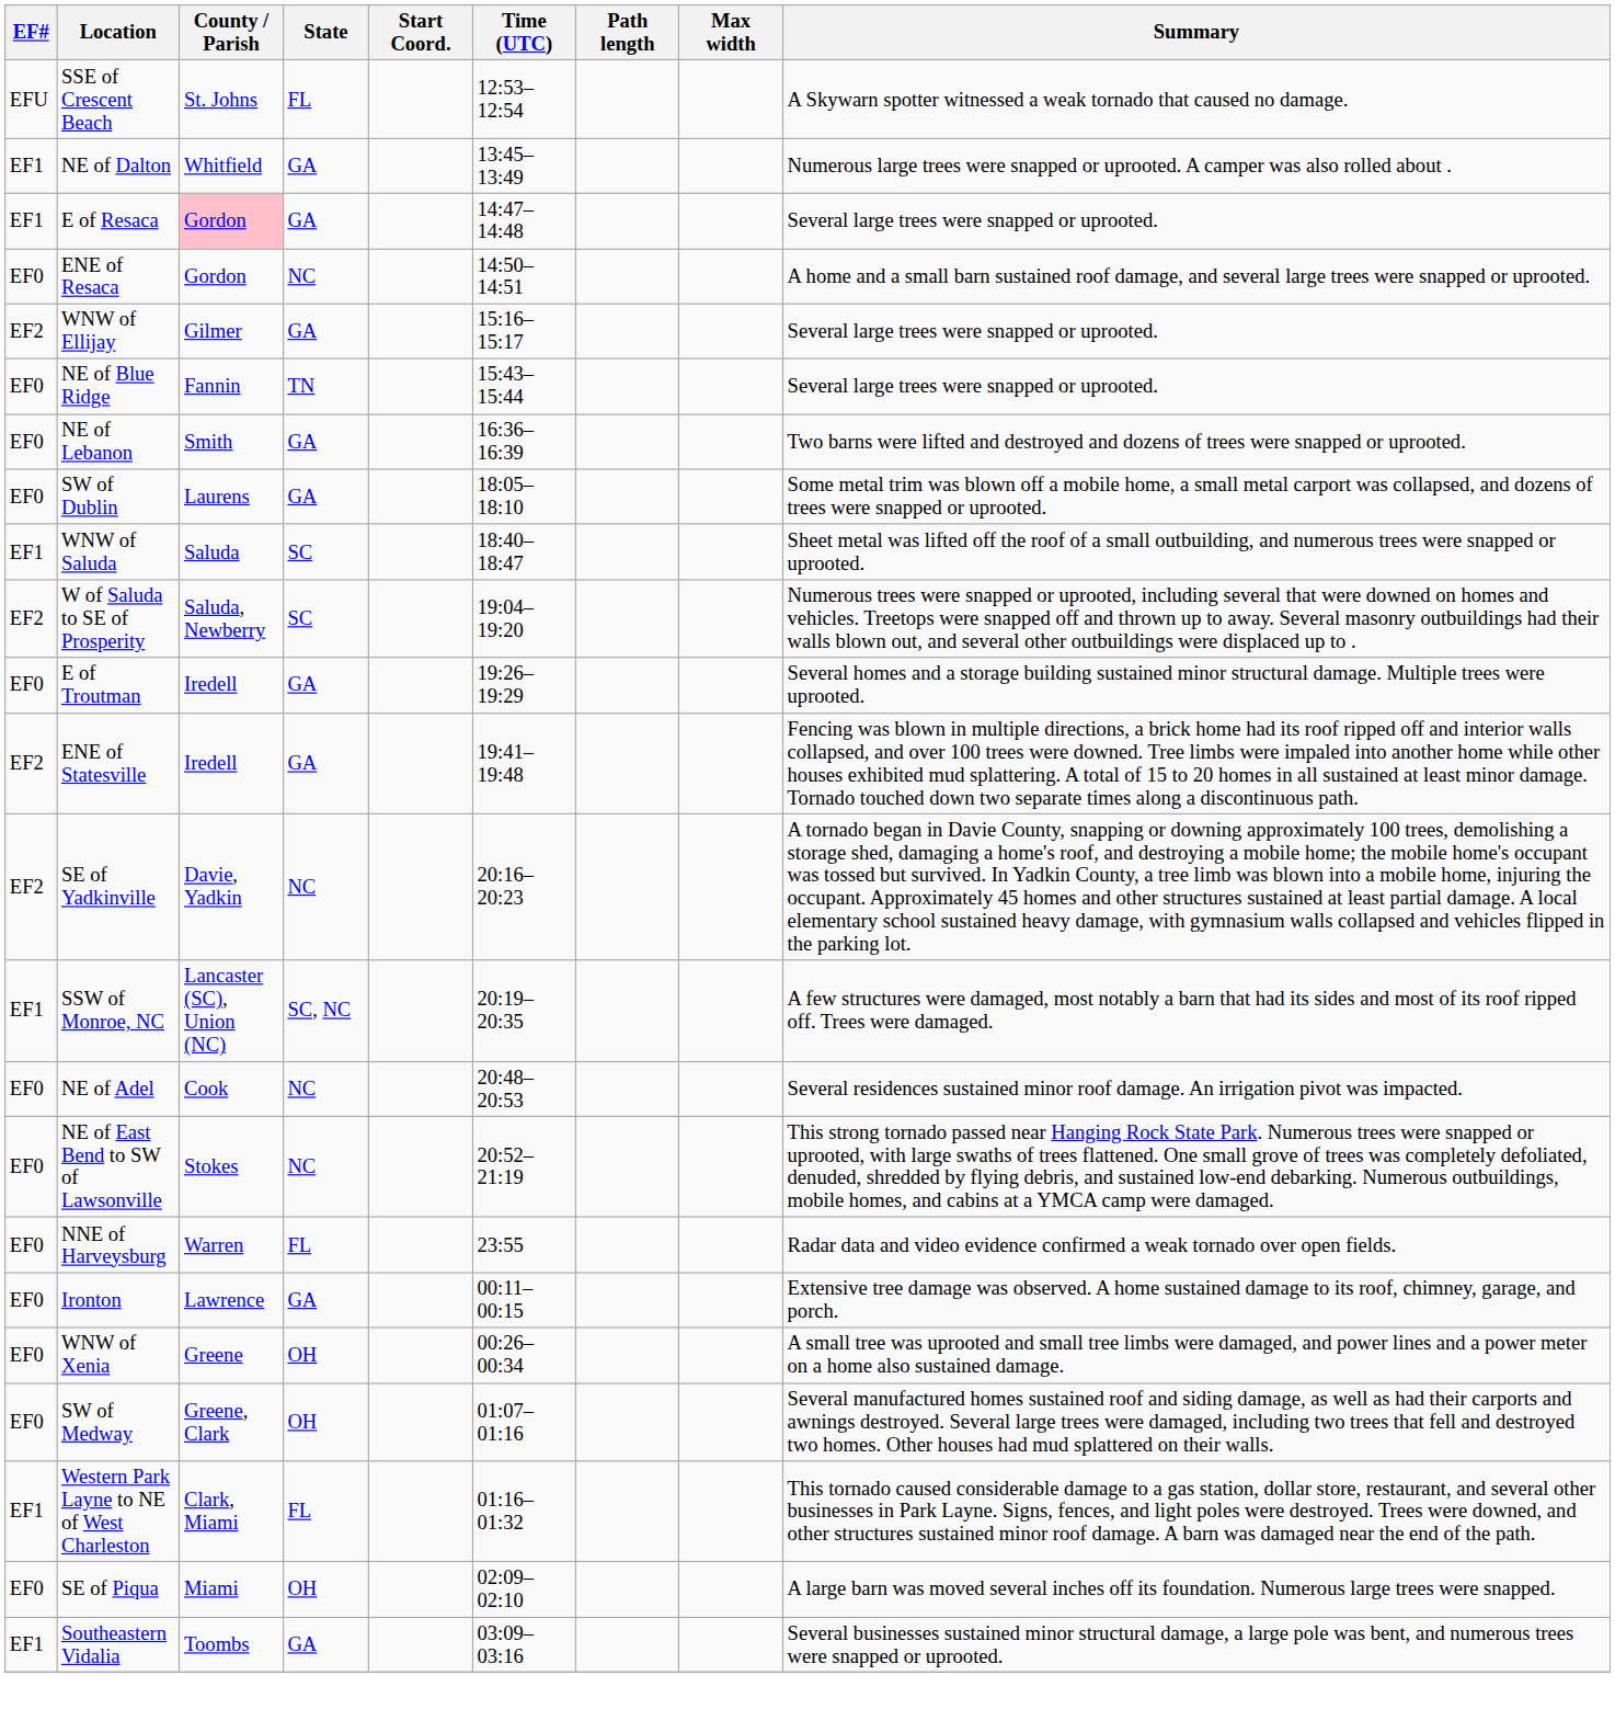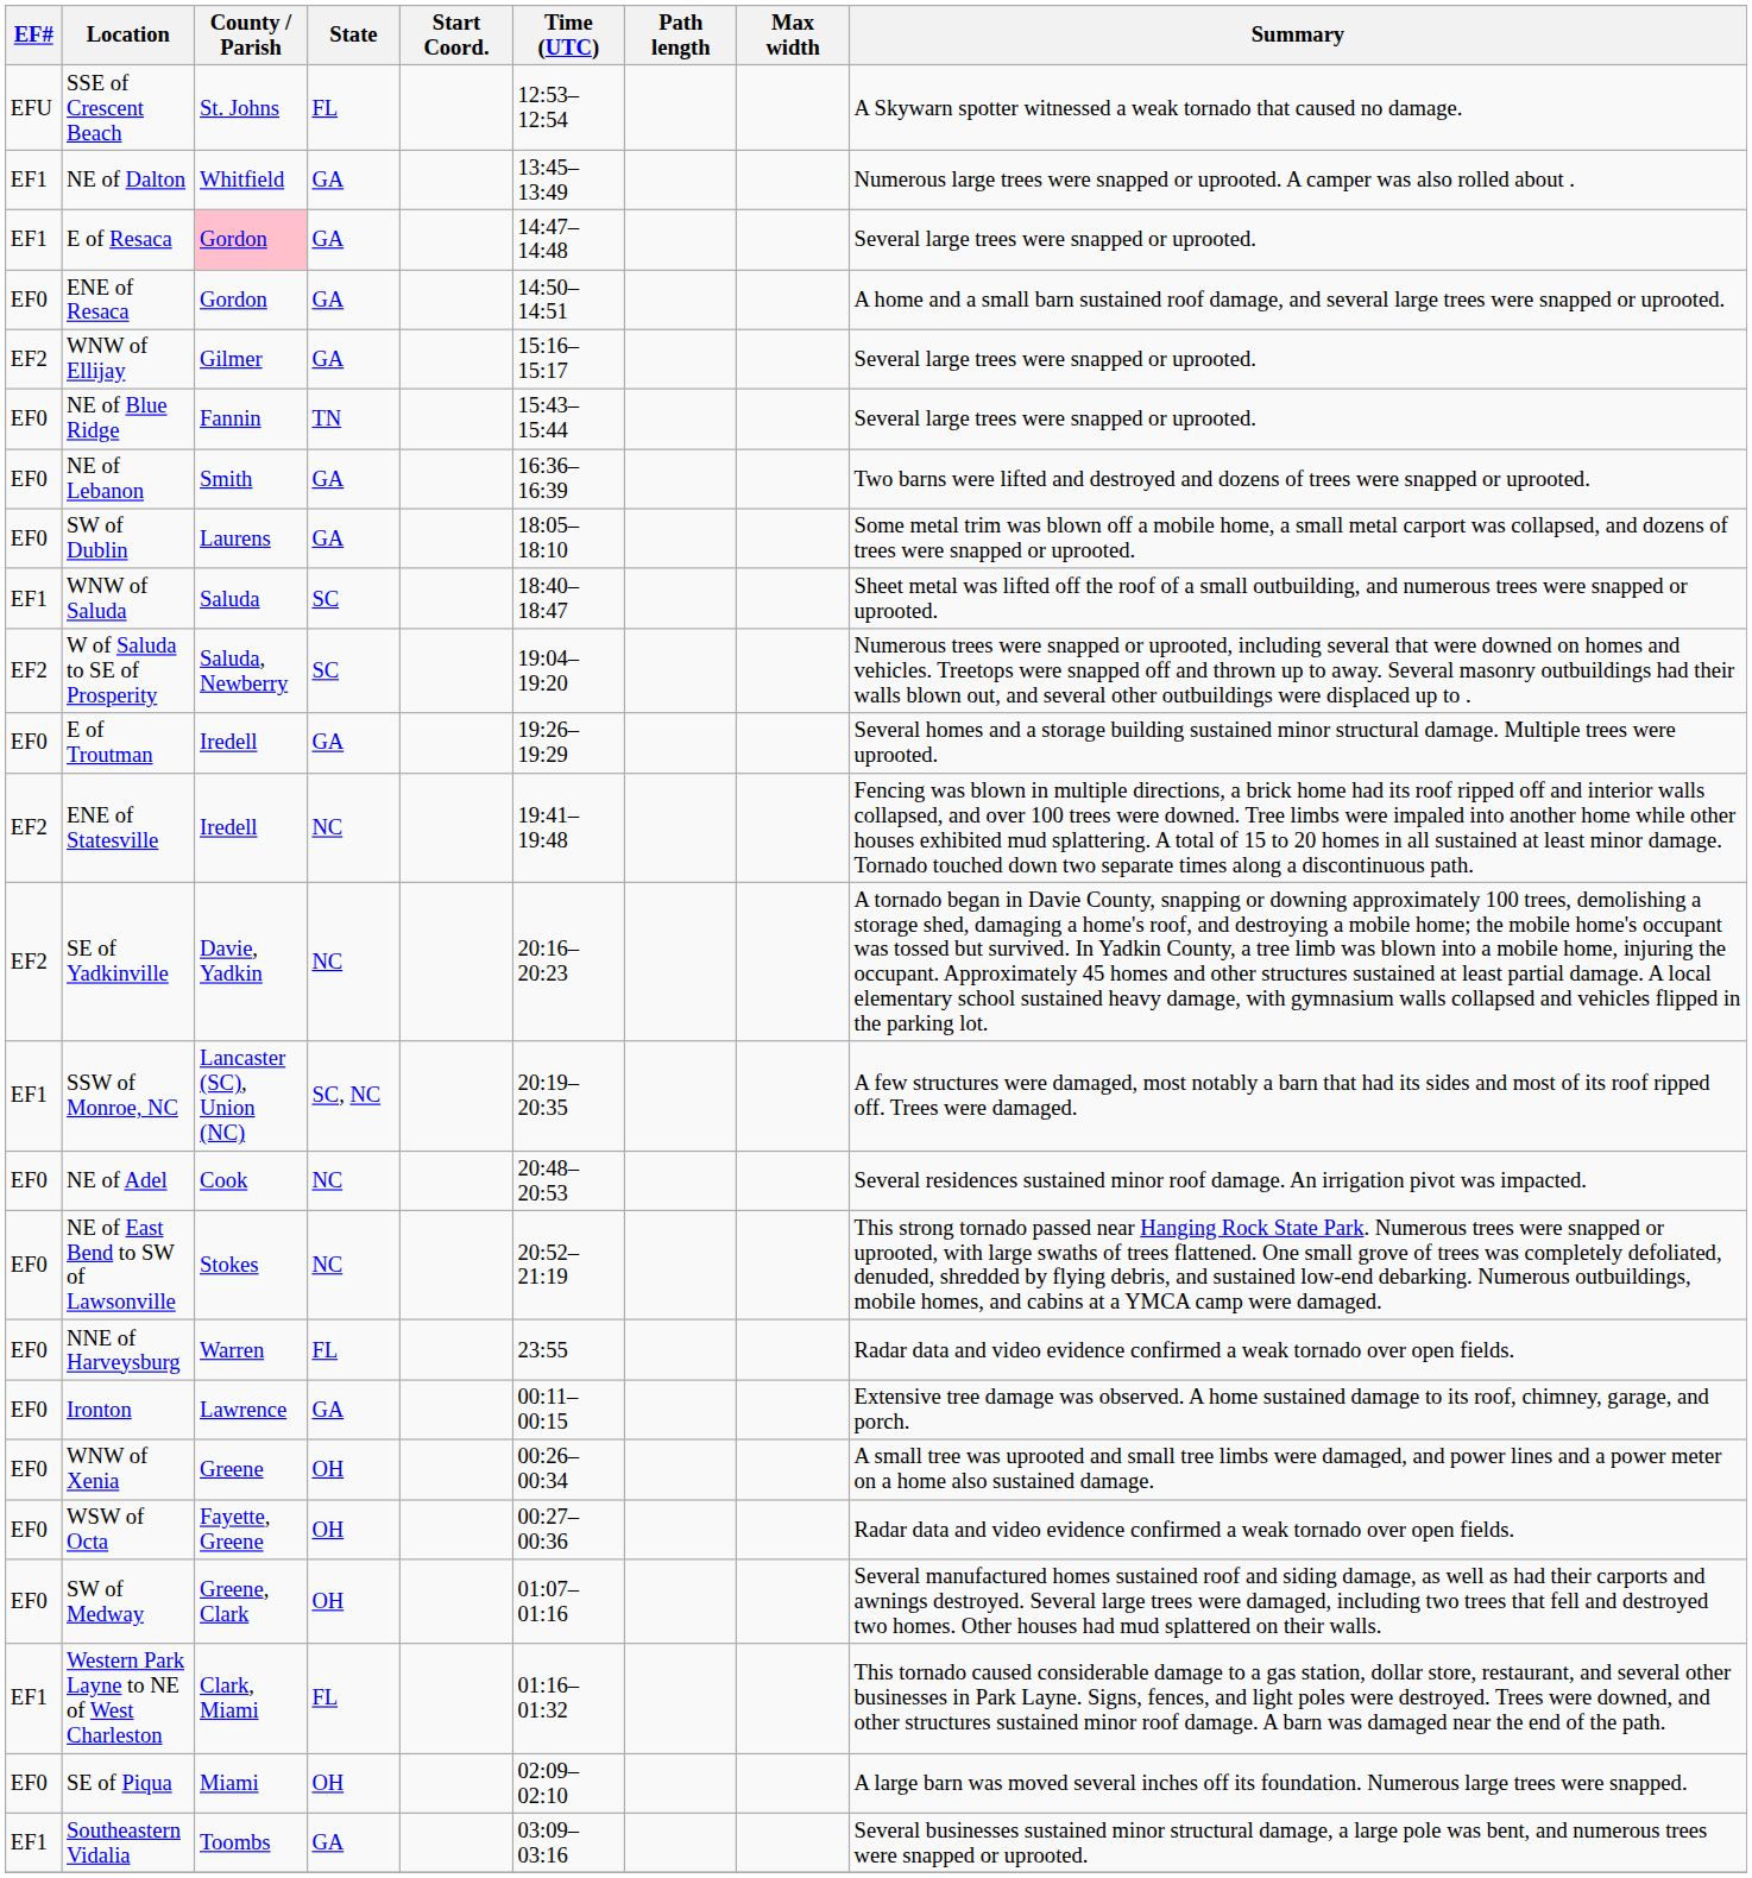ENE of Resaca | State: NC -> GA
ENE of Statesville | State: GA -> NC
+ row: EF0 | WSW of Octa | Fayette, Greene | OH | 00:27–00:36 | Radar data and video evidence confirmed a weak tornado over open fields.
